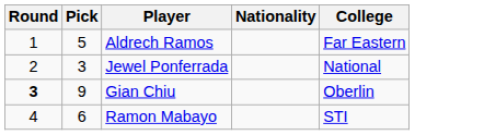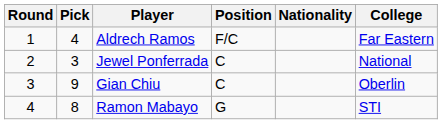+ column: Position | F/C | C | C | G
Aldrech Ramos | Pick: 5 -> 4
Gian Chiu | Round: bold -> normal
Ramon Mabayo | Pick: 6 -> 8
